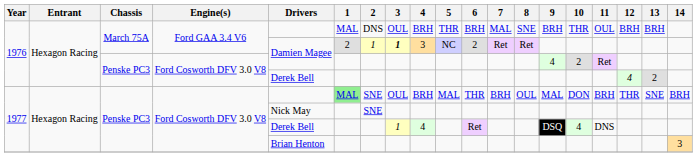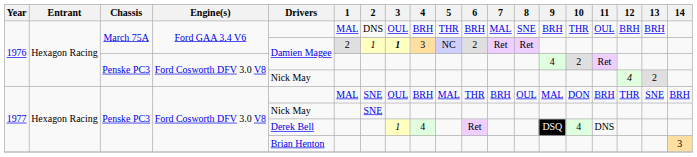row 5 | Drivers: Derek Bell -> Nick May
row 6 | 1: lightgreen background -> no background
